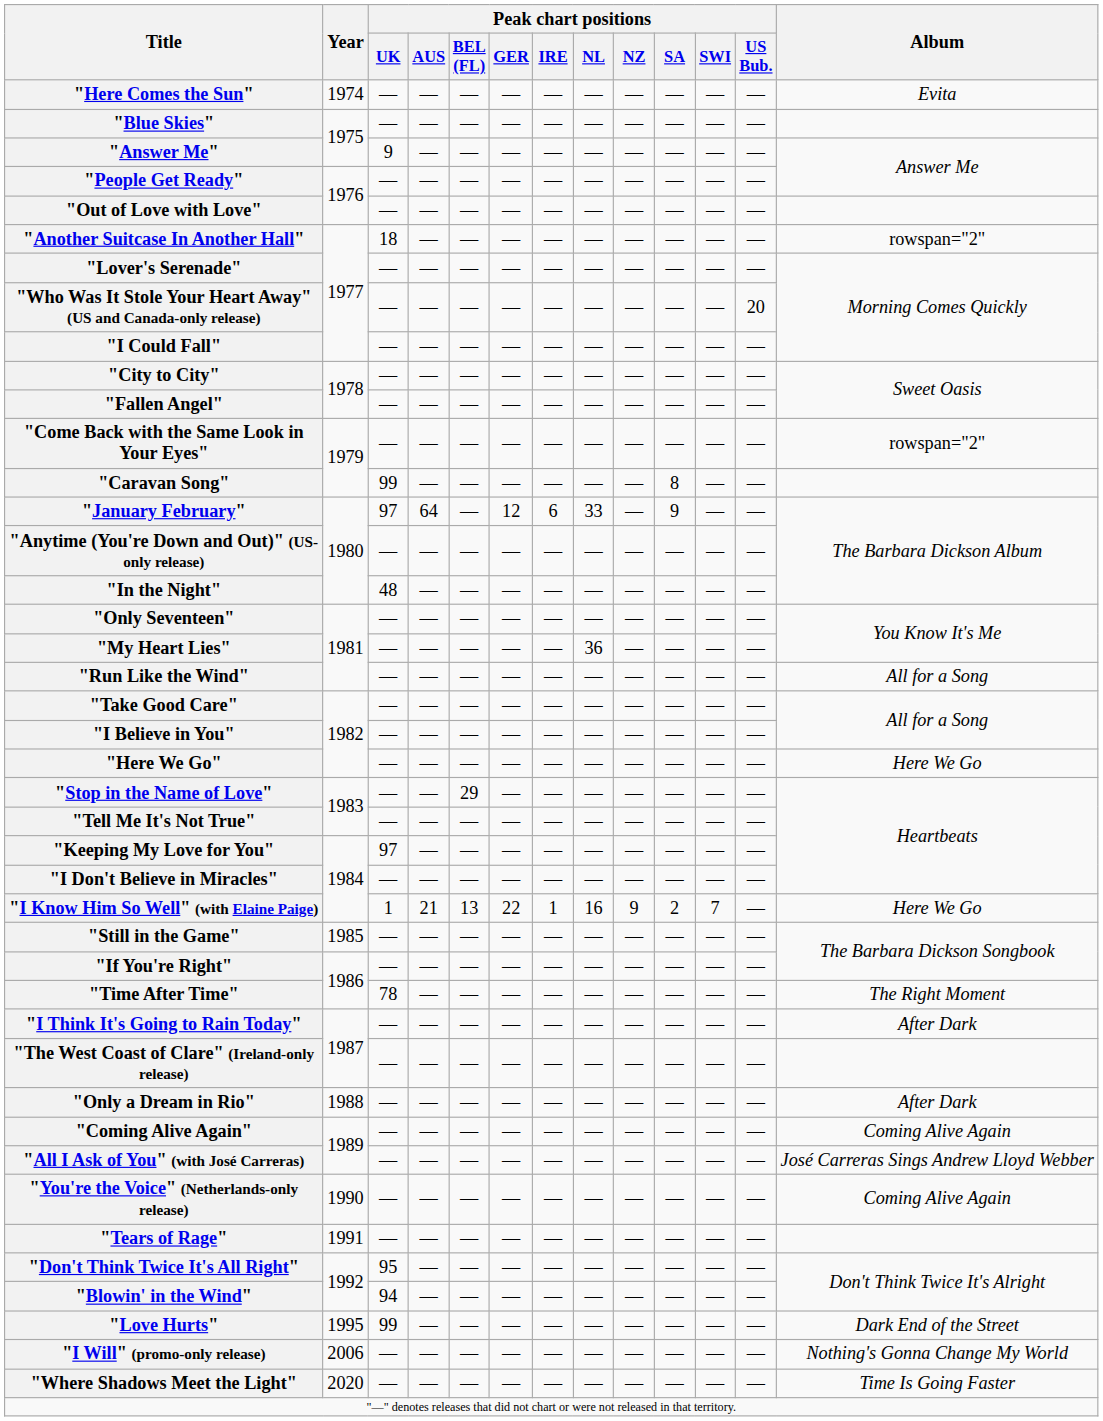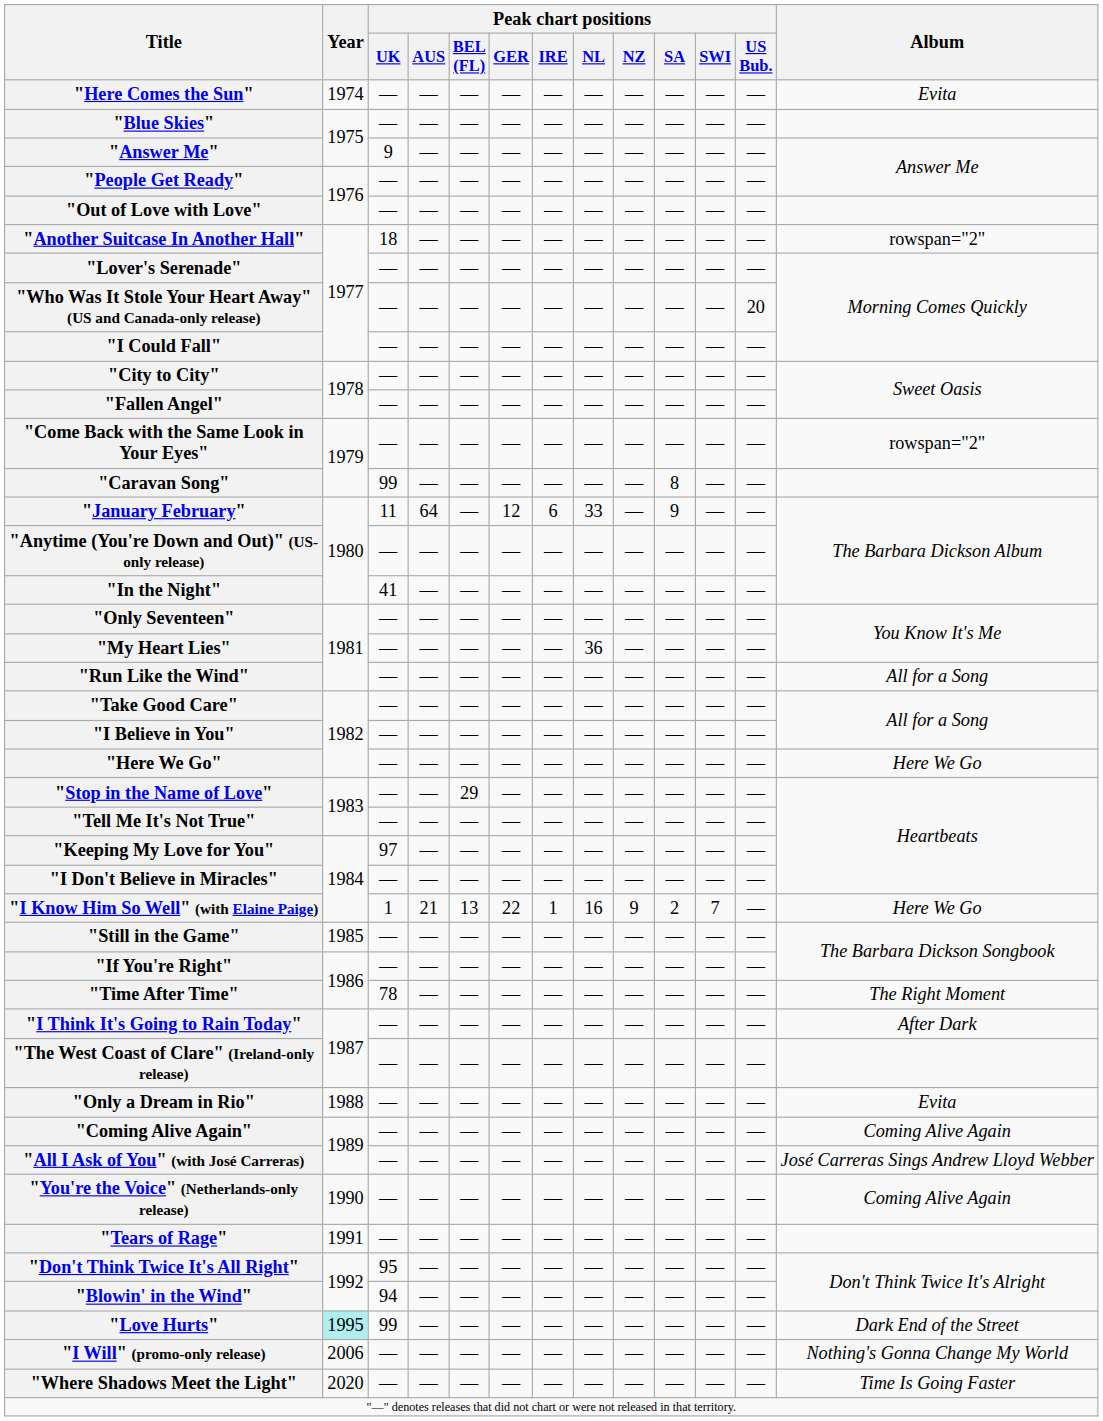"January February" | Peak chart positions / UK: 97 -> 11
"In the Night" | Peak chart positions / UK: 48 -> 41
"Only a Dream in Rio" | Album: After Dark -> Evita
"Love Hurts" | Year: no background -> paleturquoise background
